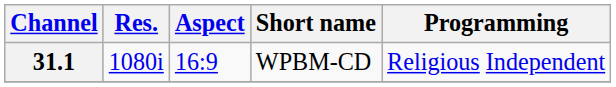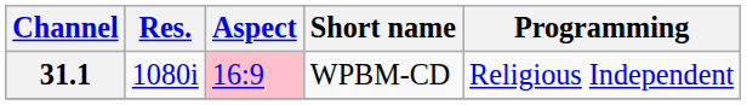31.1 | Aspect: no background -> pink background
